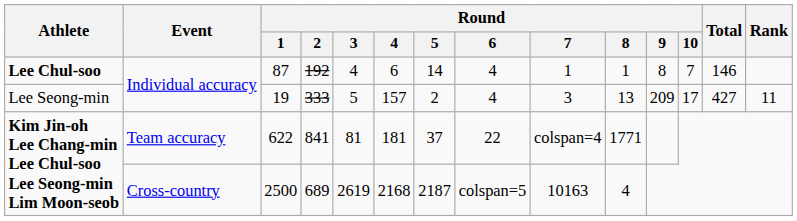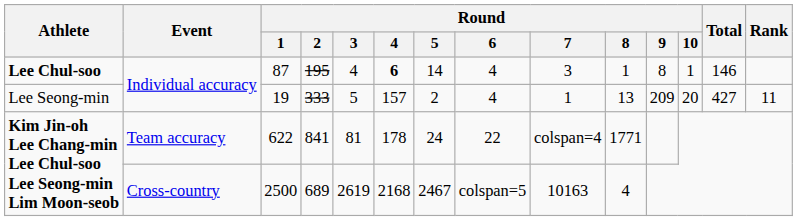87 | Round / 2: 192 -> 195
87 | Round / 4: normal -> bold
87 | Round / 7: 1 -> 3
87 | Round / 10: 7 -> 1
19 | Round / 7: 3 -> 1
19 | Round / 10: 17 -> 20
622 | Round / 4: 181 -> 178
622 | Round / 5: 37 -> 24
2500 | Round / 5: 2187 -> 2467
